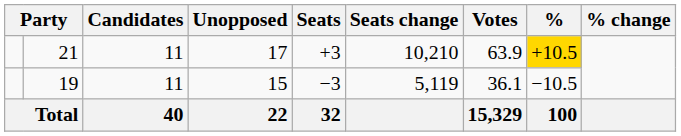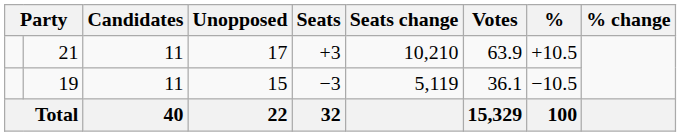21 | %: gold background -> no background
